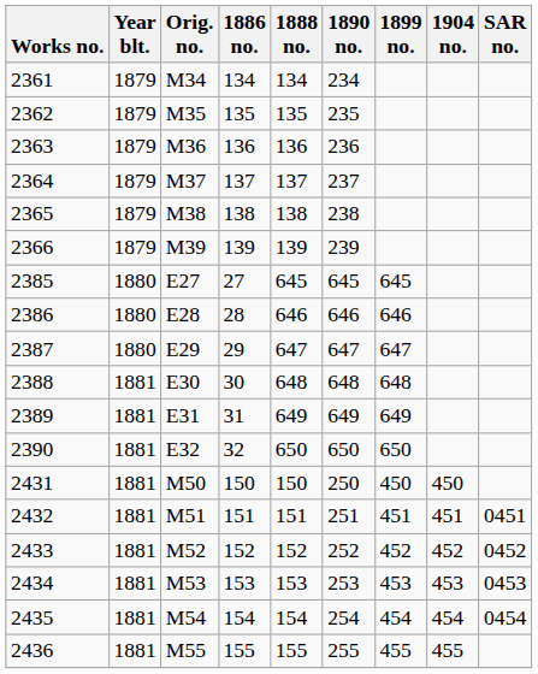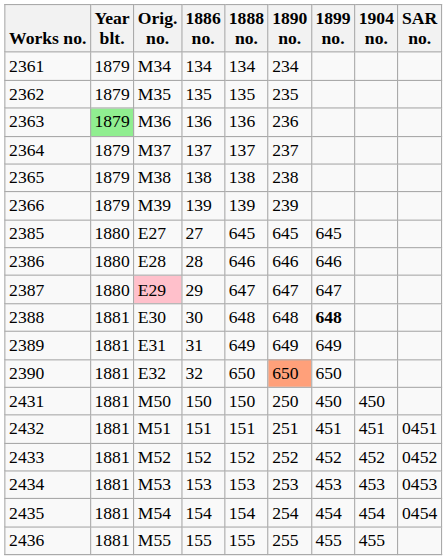2363 | Year blt.: no background -> lightgreen background
2387 | Orig. no.: no background -> pink background
2388 | 1899 no.: normal -> bold
2390 | 1890 no.: no background -> lightsalmon background
